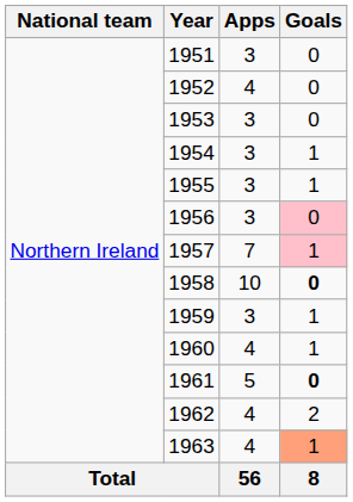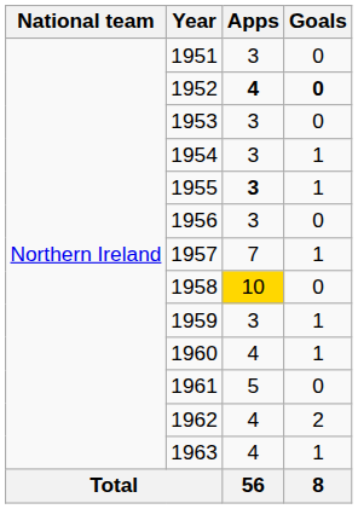1952 | Apps: normal -> bold
1952 | Goals: normal -> bold
1955 | Apps: normal -> bold
1956 | Goals: pink background -> no background
1957 | Goals: pink background -> no background
1958 | Apps: no background -> gold background
1958 | Goals: bold -> normal
1961 | Goals: bold -> normal
1963 | Goals: lightsalmon background -> no background
